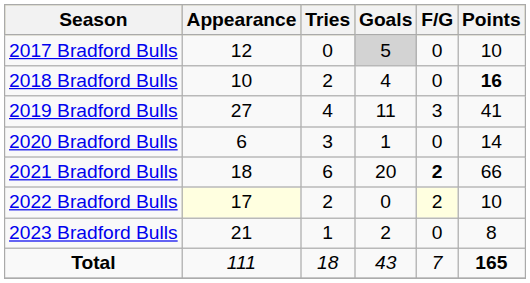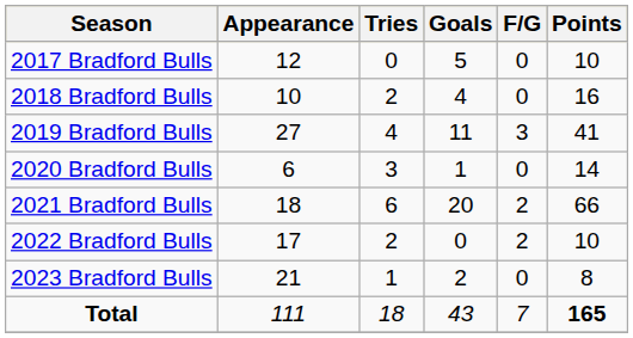2017 Bradford Bulls | Goals: lightgrey background -> no background
2018 Bradford Bulls | Points: bold -> normal
2021 Bradford Bulls | F/G: bold -> normal
2022 Bradford Bulls | Appearance: lightyellow background -> no background
2022 Bradford Bulls | F/G: lightyellow background -> no background
